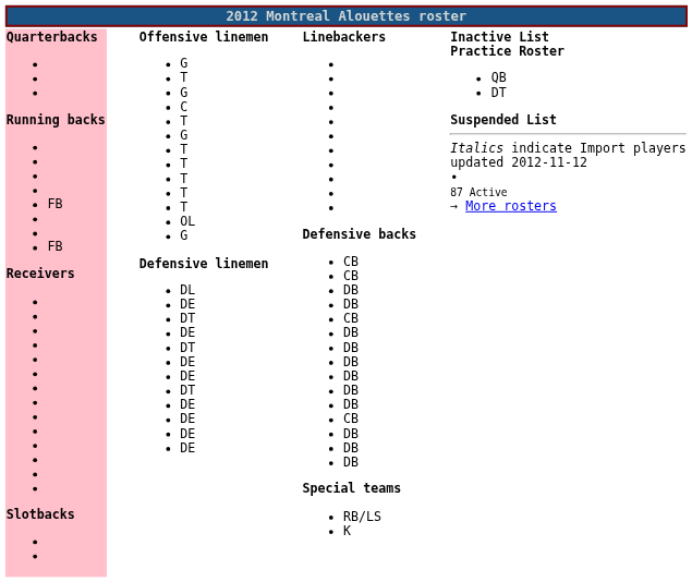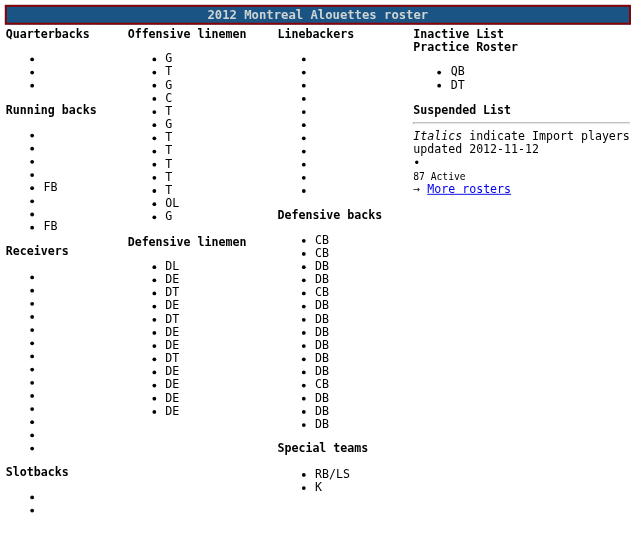Quarterbacks Running backs FB FB Receivers Slotbacks | column 1: pink background -> no background
